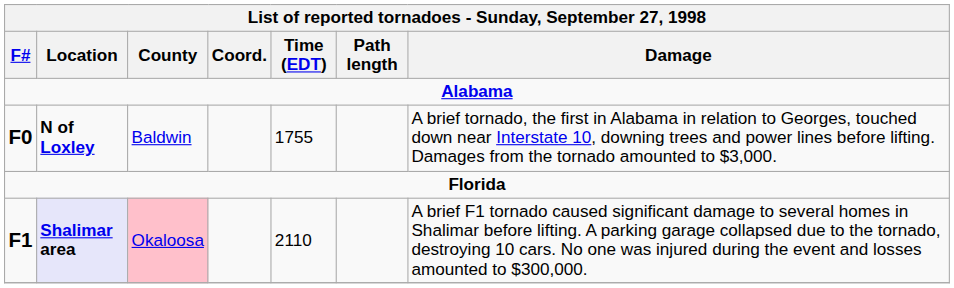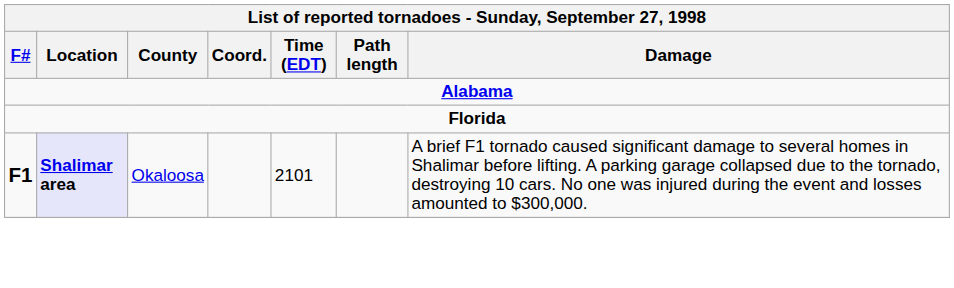- row: F0 | N of Loxley | Baldwin | 1755 | A brief tornado, the first in Alabama in relation to Georges, touched down near Interstate 10, downing trees and power lines before lifting. Damages from the tornado amounted to $3,000.
F1 | County: pink background -> no background
F1 | Time (EDT): 2110 -> 2101
